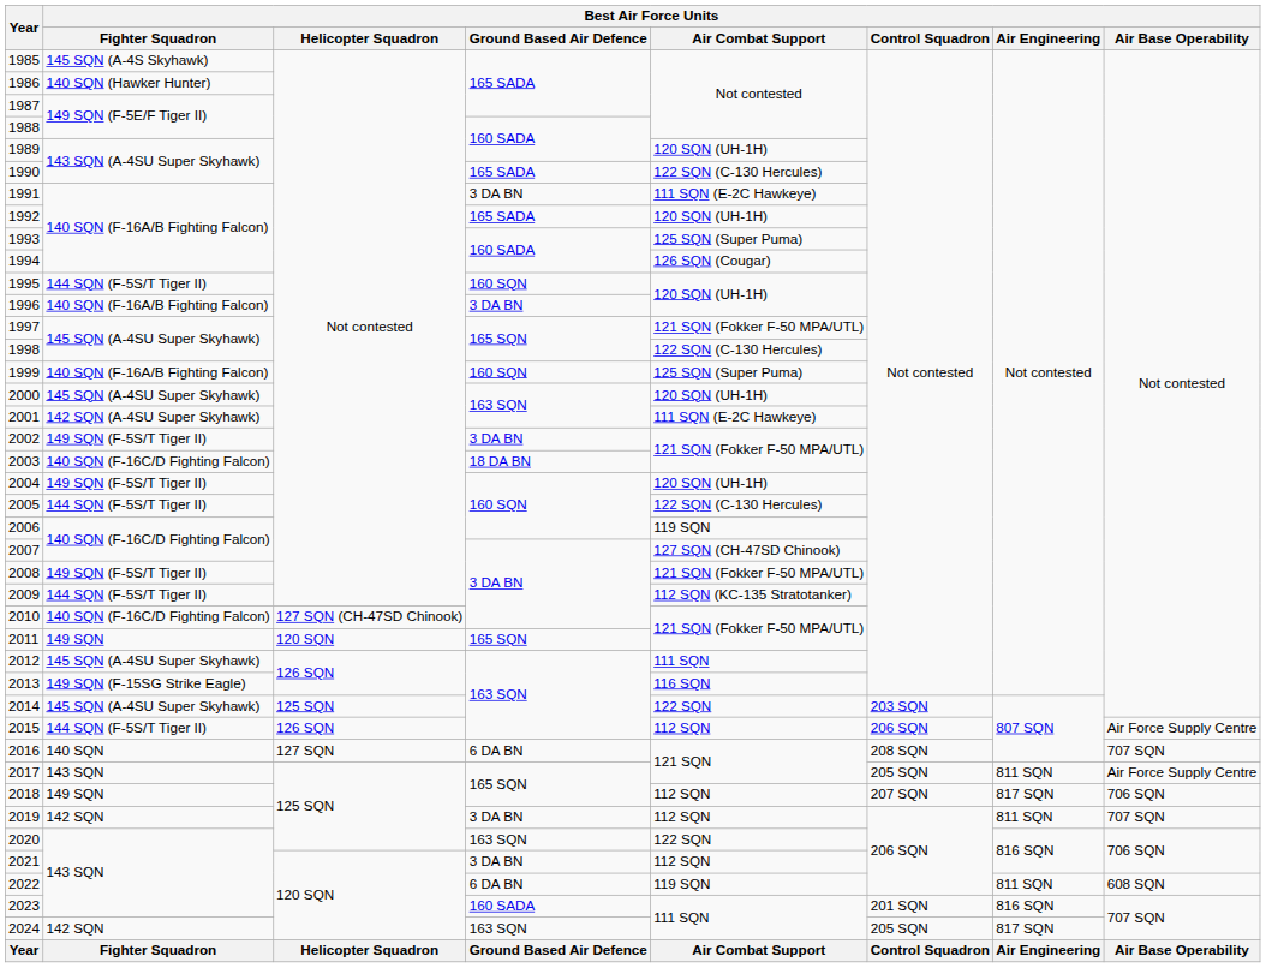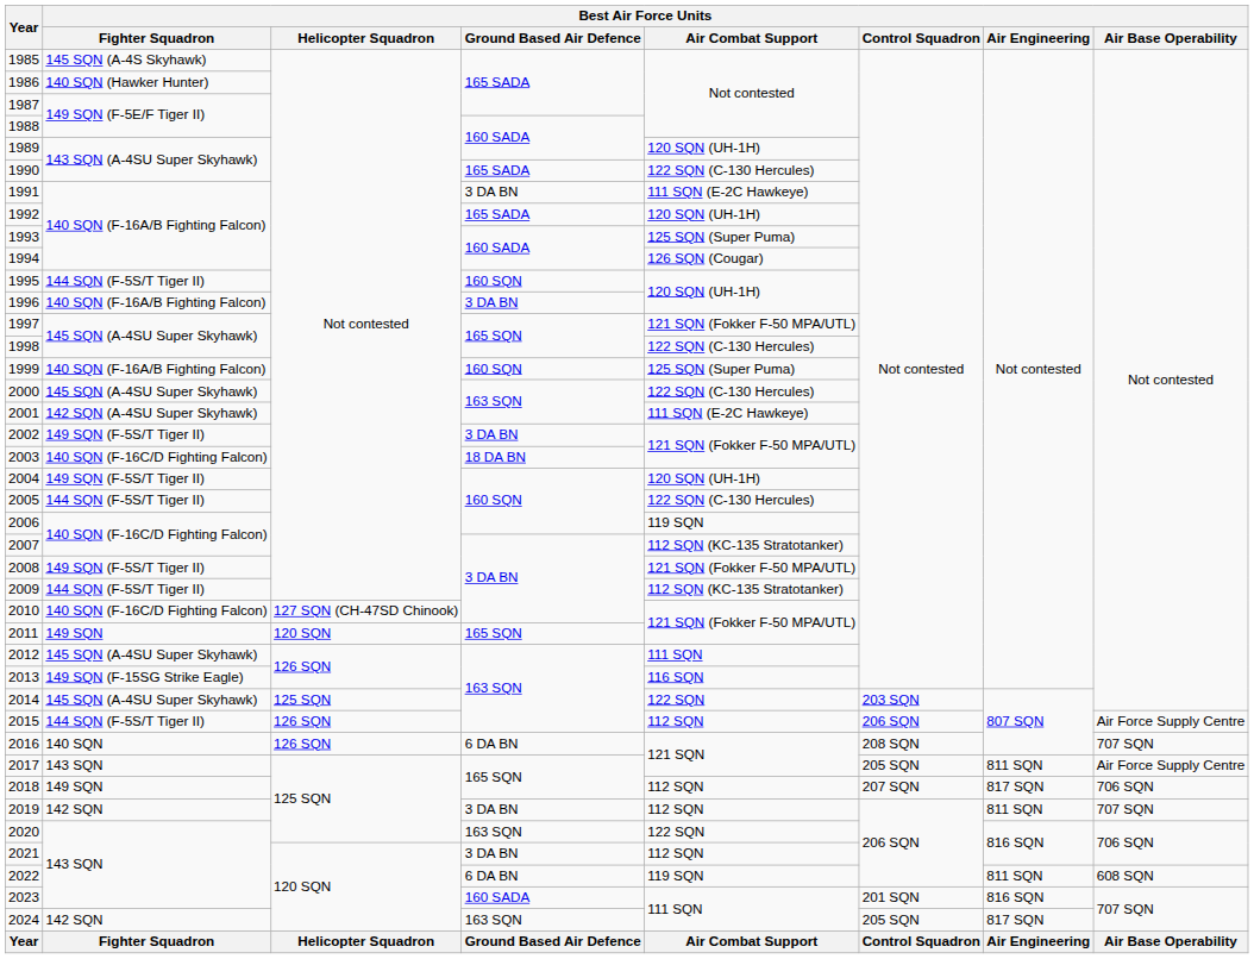2000 | Best Air Force Units / Air Combat Support: 120 SQN (UH-1H) -> 122 SQN (C-130 Hercules)
2007 | Best Air Force Units / Air Combat Support: 127 SQN (CH-47SD Chinook) -> 112 SQN (KC-135 Stratotanker)
2016 | Best Air Force Units / Helicopter Squadron: 127 SQN -> 126 SQN
